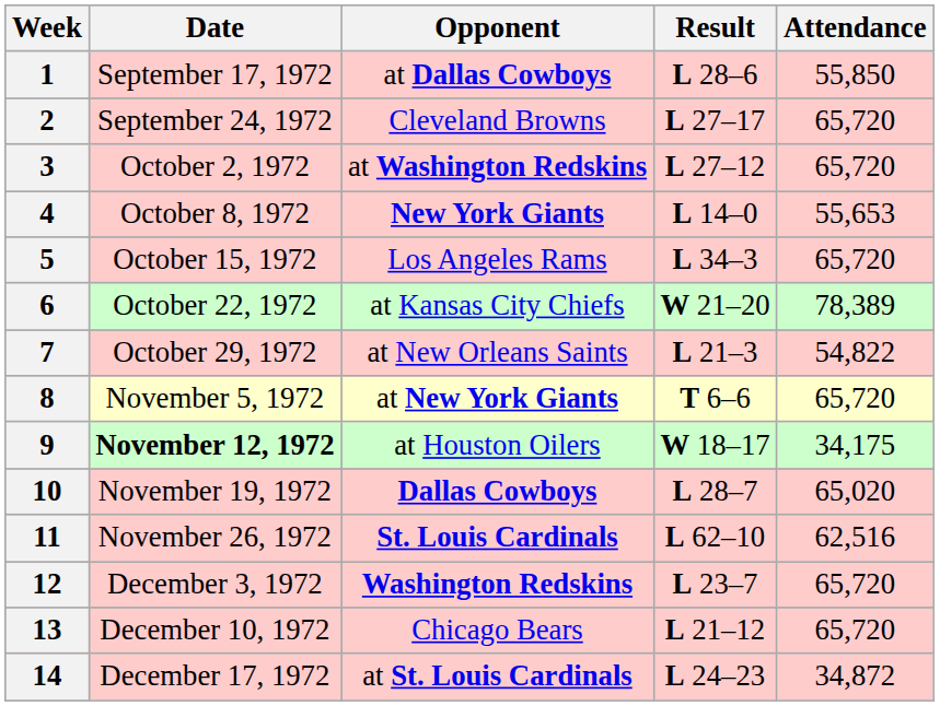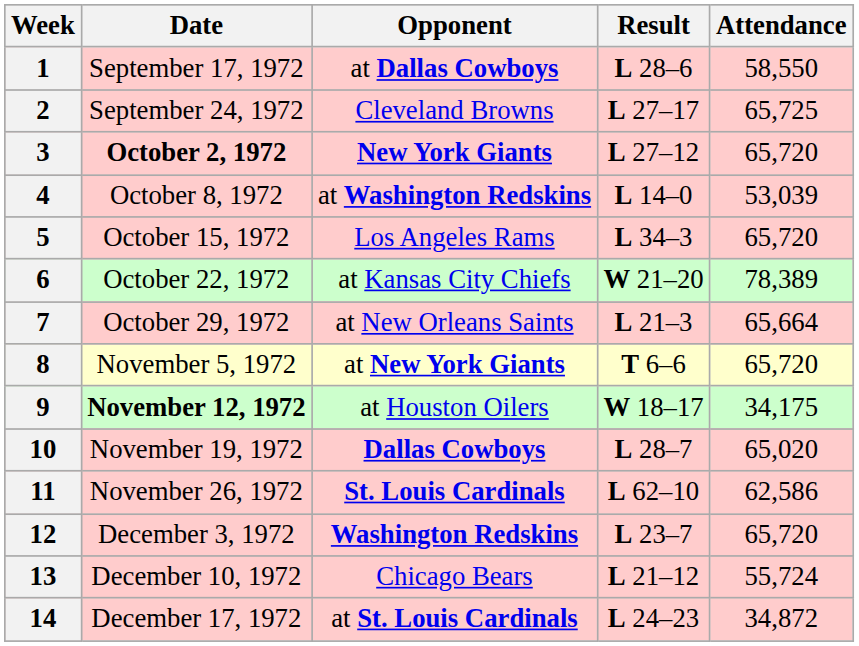1 | Attendance: 55,850 -> 58,550
2 | Attendance: 65,720 -> 65,725
3 | Date: normal -> bold
3 | Opponent: at Washington Redskins -> New York Giants
4 | Opponent: New York Giants -> at Washington Redskins
4 | Attendance: 55,653 -> 53,039
7 | Attendance: 54,822 -> 65,664
11 | Attendance: 62,516 -> 62,586
13 | Attendance: 65,720 -> 55,724
